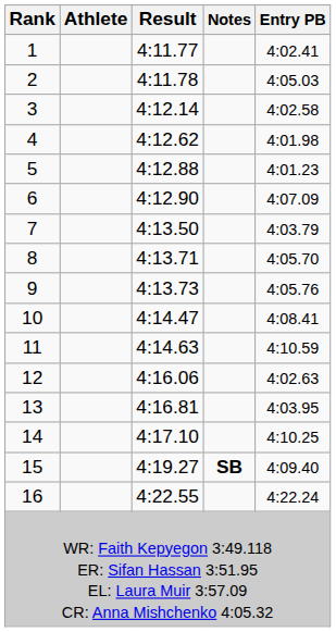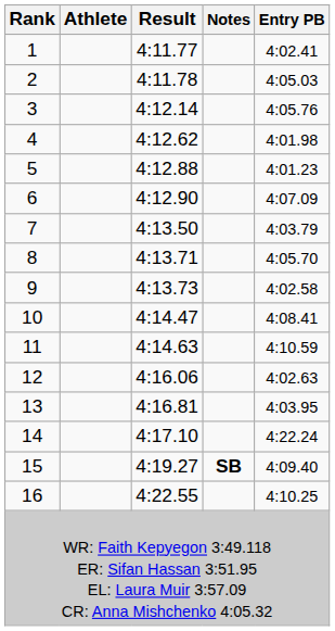3 | Entry PB: 4:02.58 -> 4:05.76
9 | Entry PB: 4:05.76 -> 4:02.58
14 | Entry PB: 4:10.25 -> 4:22.24
16 | Entry PB: 4:22.24 -> 4:10.25
